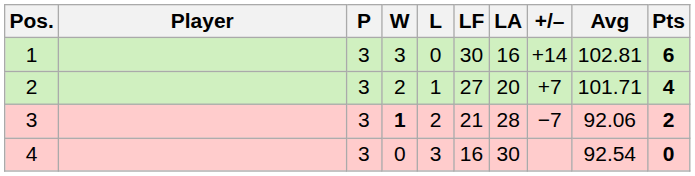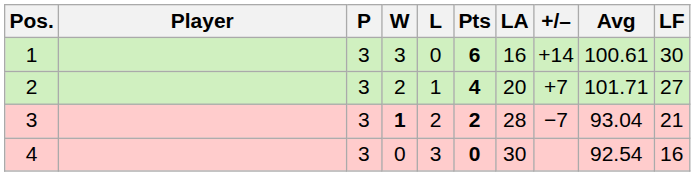columns swapped: LF <-> Pts
row 2 | Avg: 102.81 -> 100.61
row 4 | Avg: 92.06 -> 93.04
